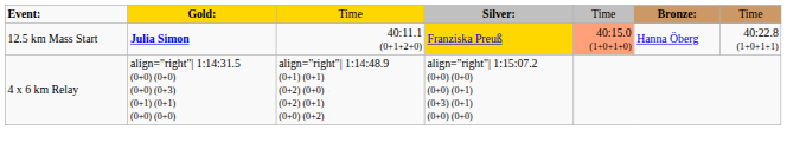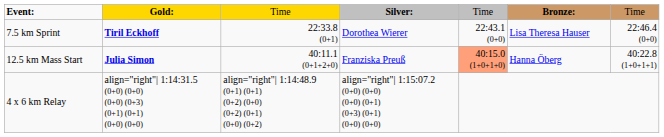+ row: 7.5 km Sprint | Tiril Eckhoff | 22:33.8 (0+1) | Dorothea Wierer | 22:43.1 (0+0) | Lisa Theresa Hauser | 22:46.4 (0+0)
12.5 km Mass Start | column 4: gold background -> no background
